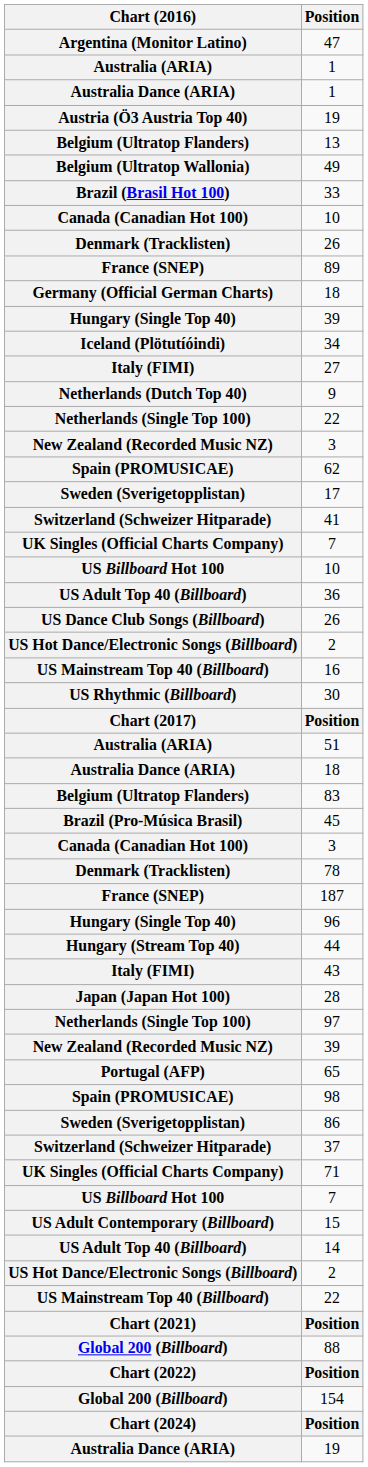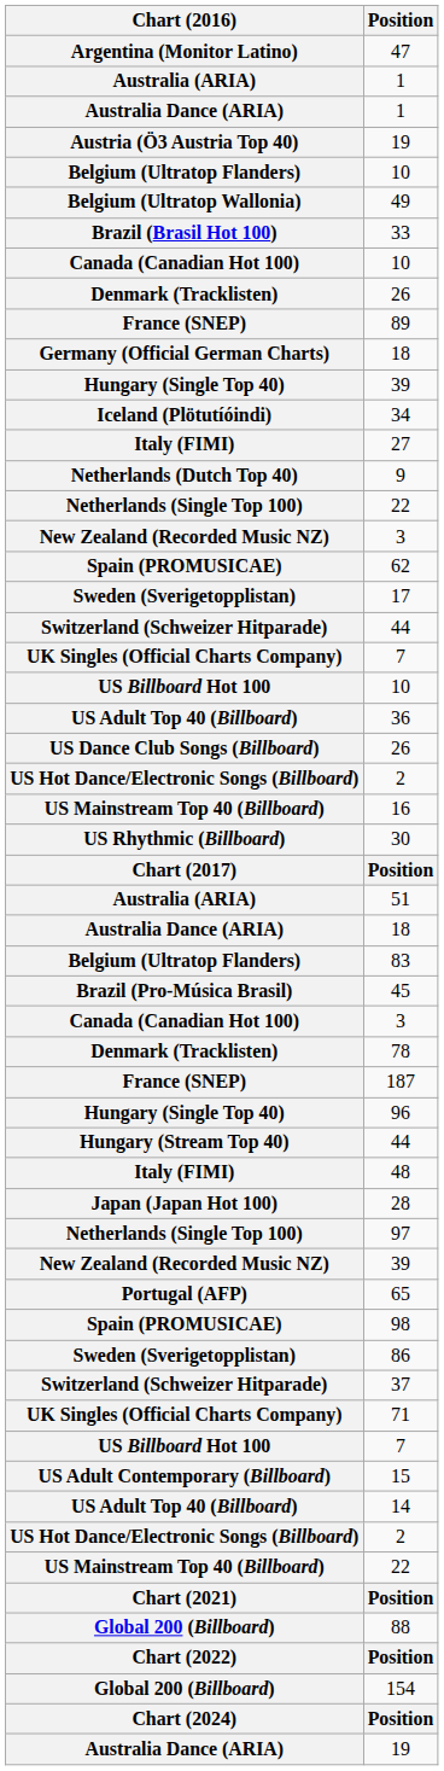row 6 | Position: 13 -> 10
row 21 | Position: 41 -> 44
row 39 | Position: 43 -> 48
